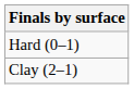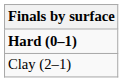row 2 | column 1: normal -> bold
